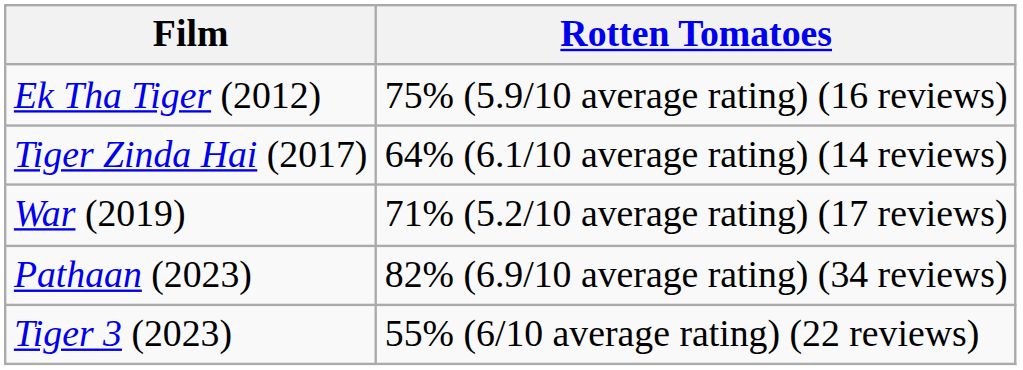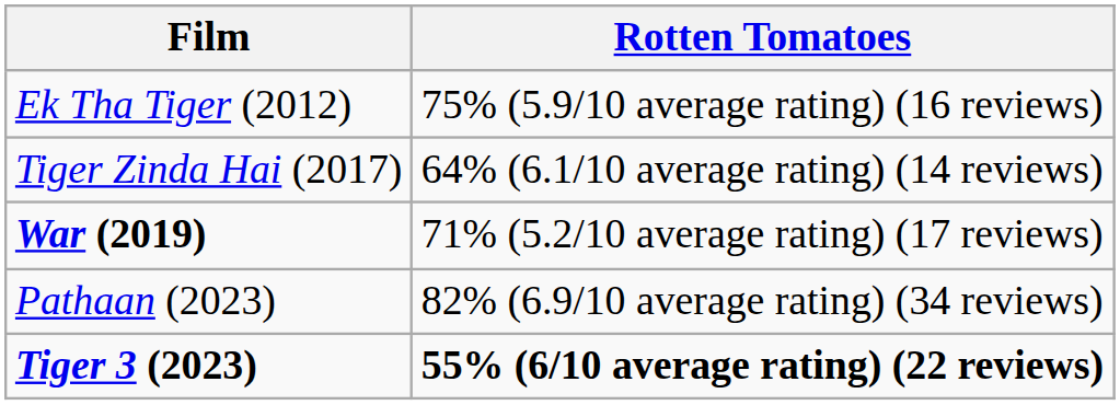row 4 | Film: normal -> bold
row 6 | Film: normal -> bold
row 6 | Rotten Tomatoes: normal -> bold
